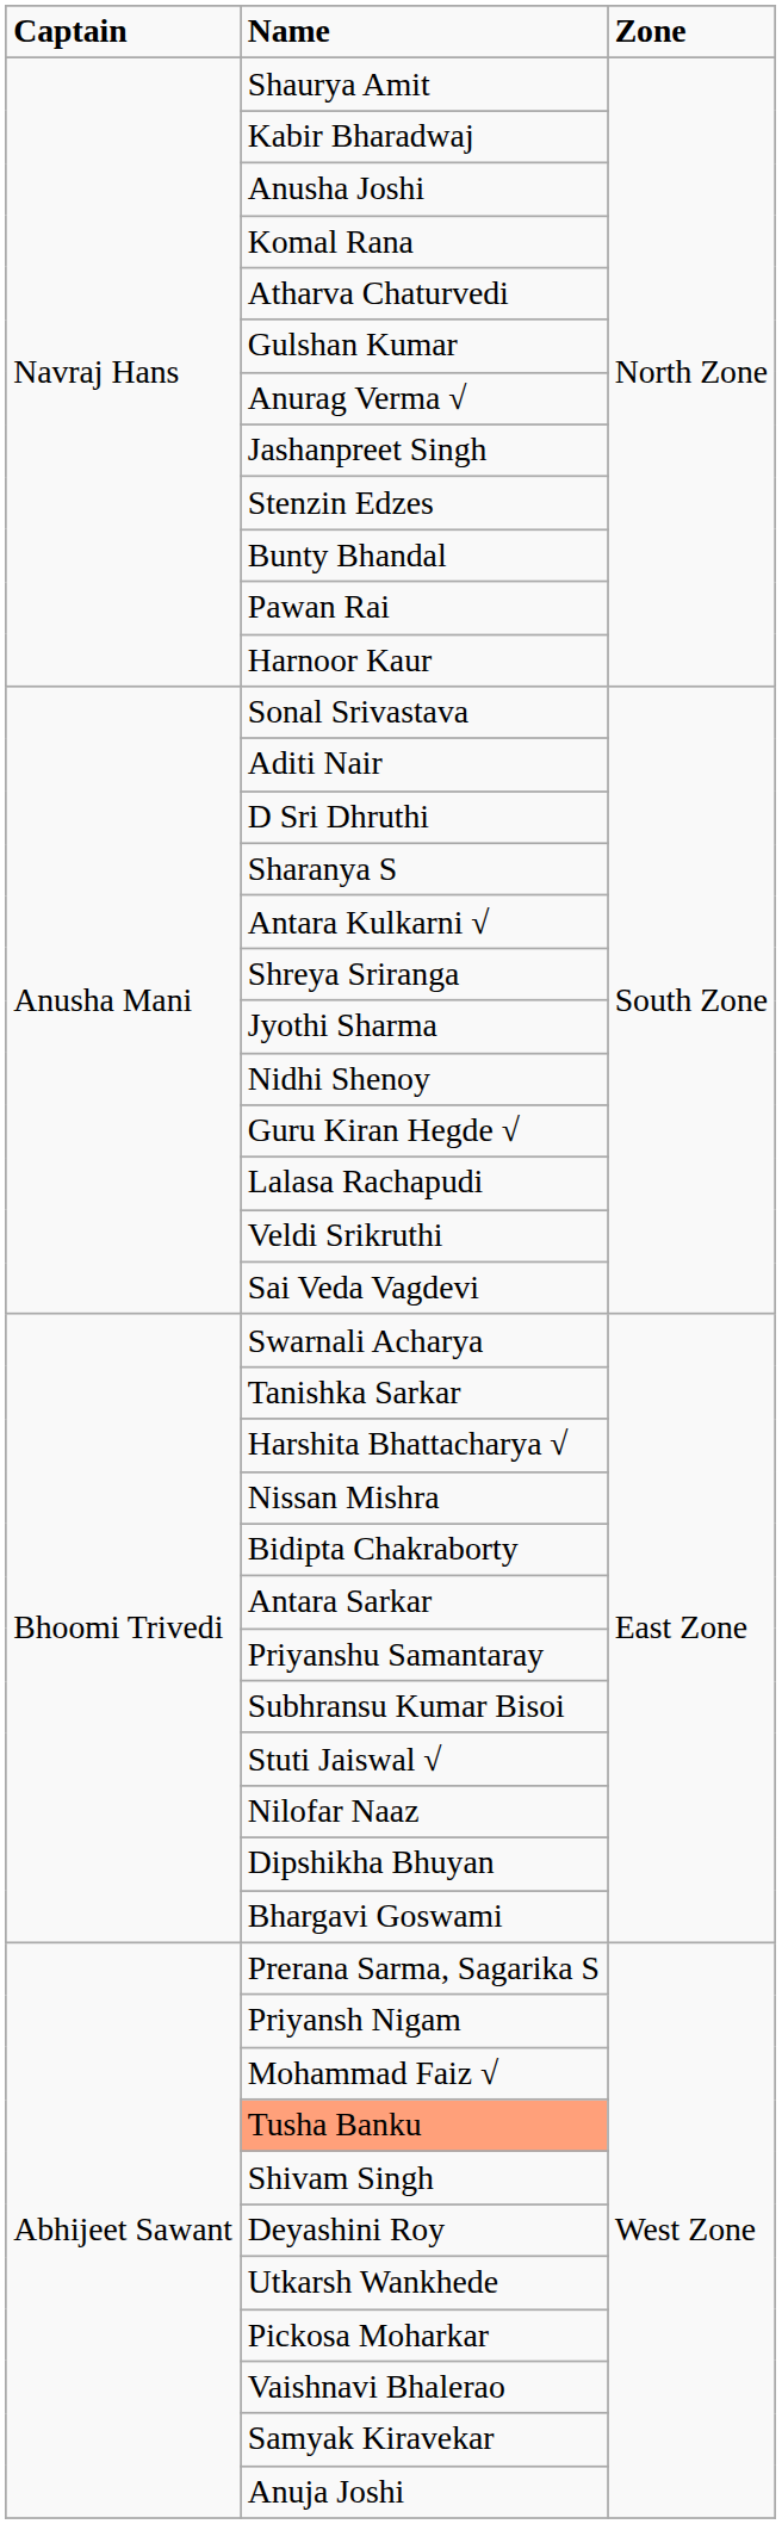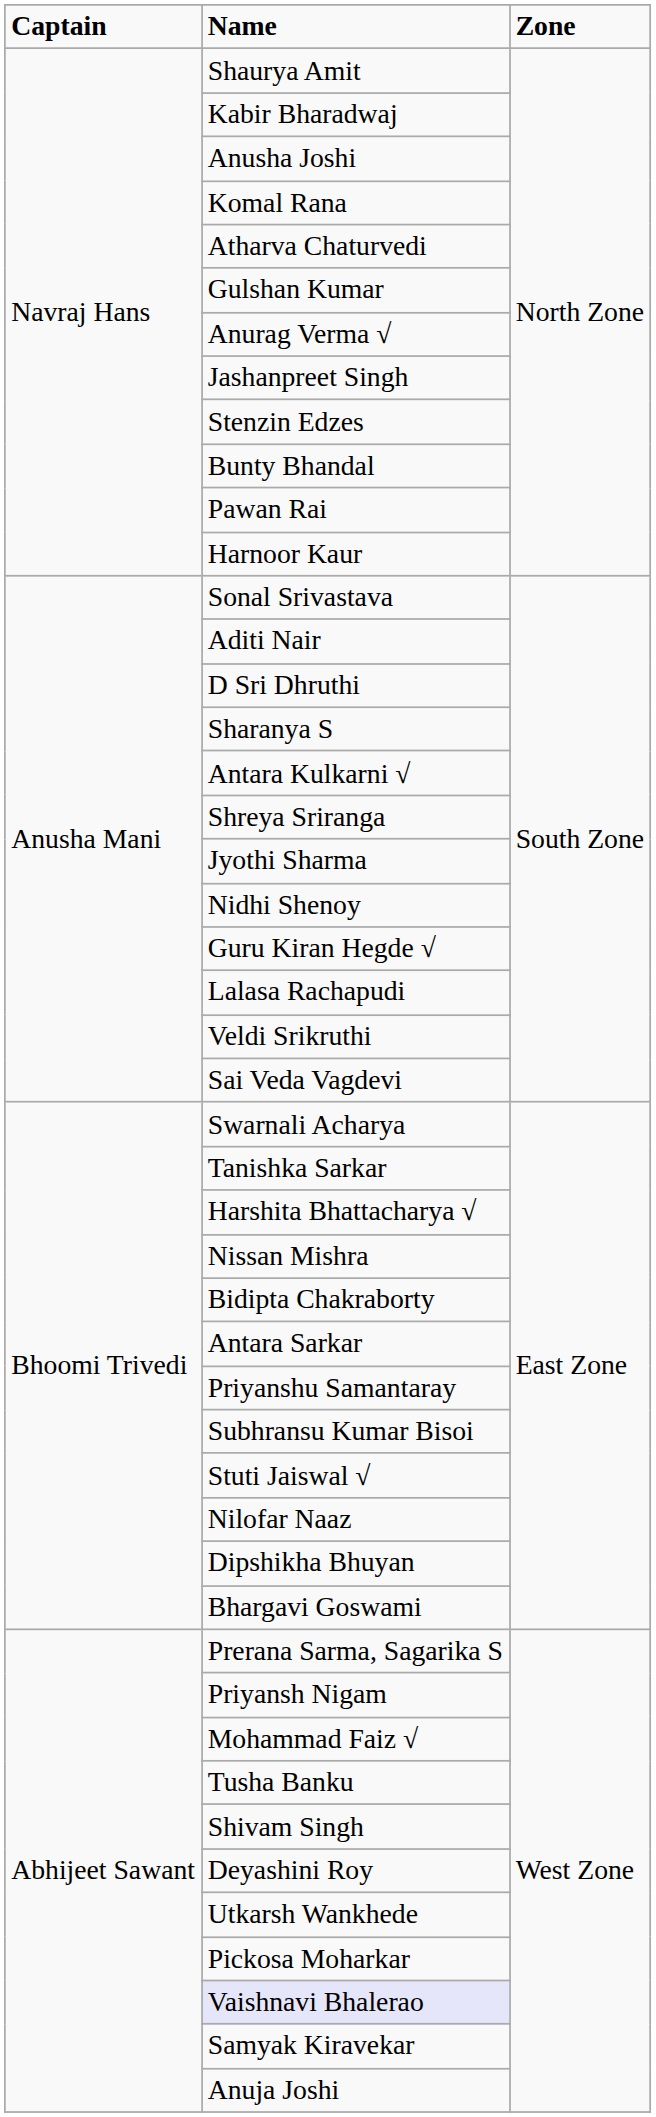Tusha Banku | Name: lightsalmon background -> no background
Vaishnavi Bhalerao | Name: no background -> lavender background
